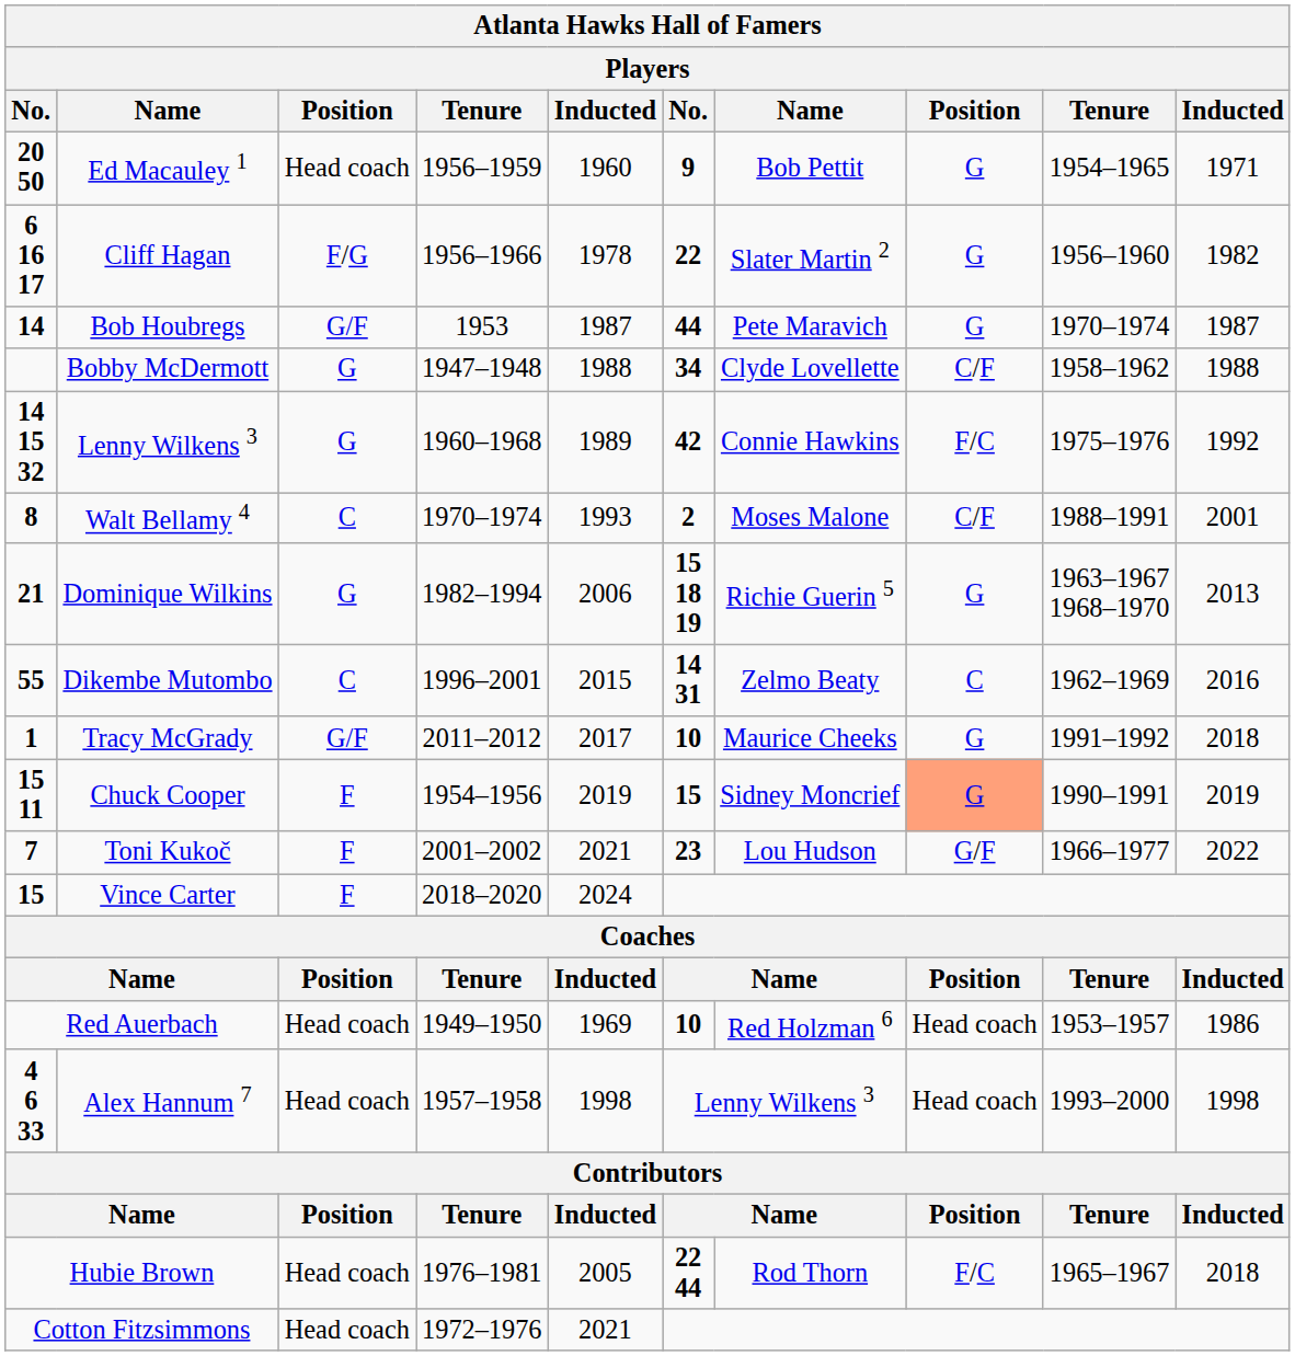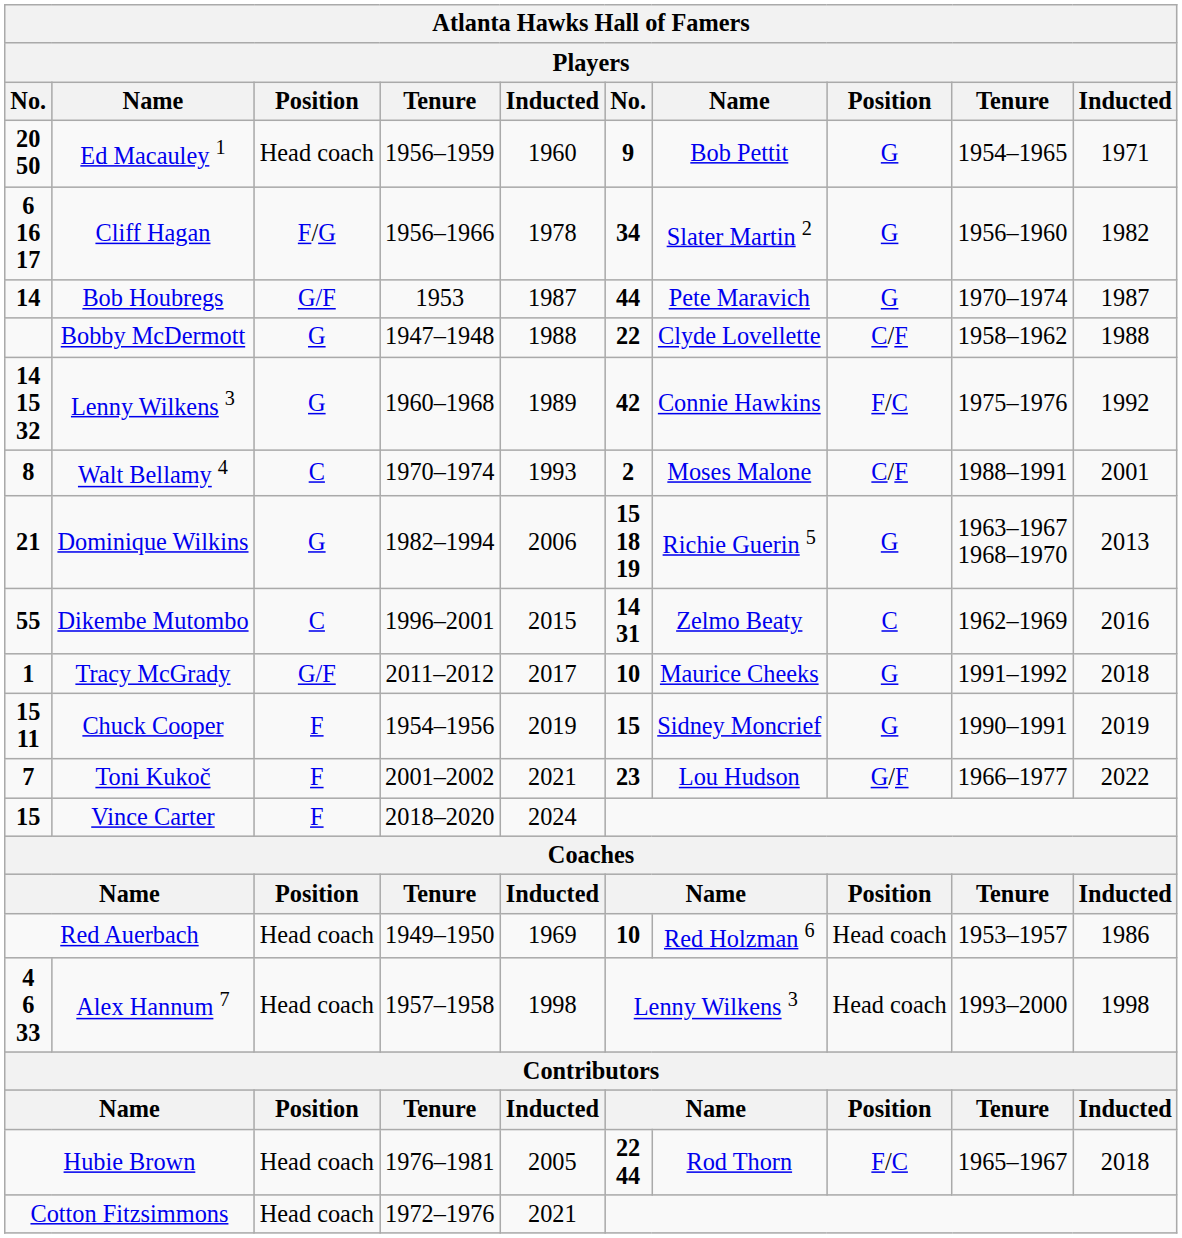Cliff Hagan | column 6: 22 -> 34
Bobby McDermott | column 6: 34 -> 22
Chuck Cooper | column 8: lightsalmon background -> no background
